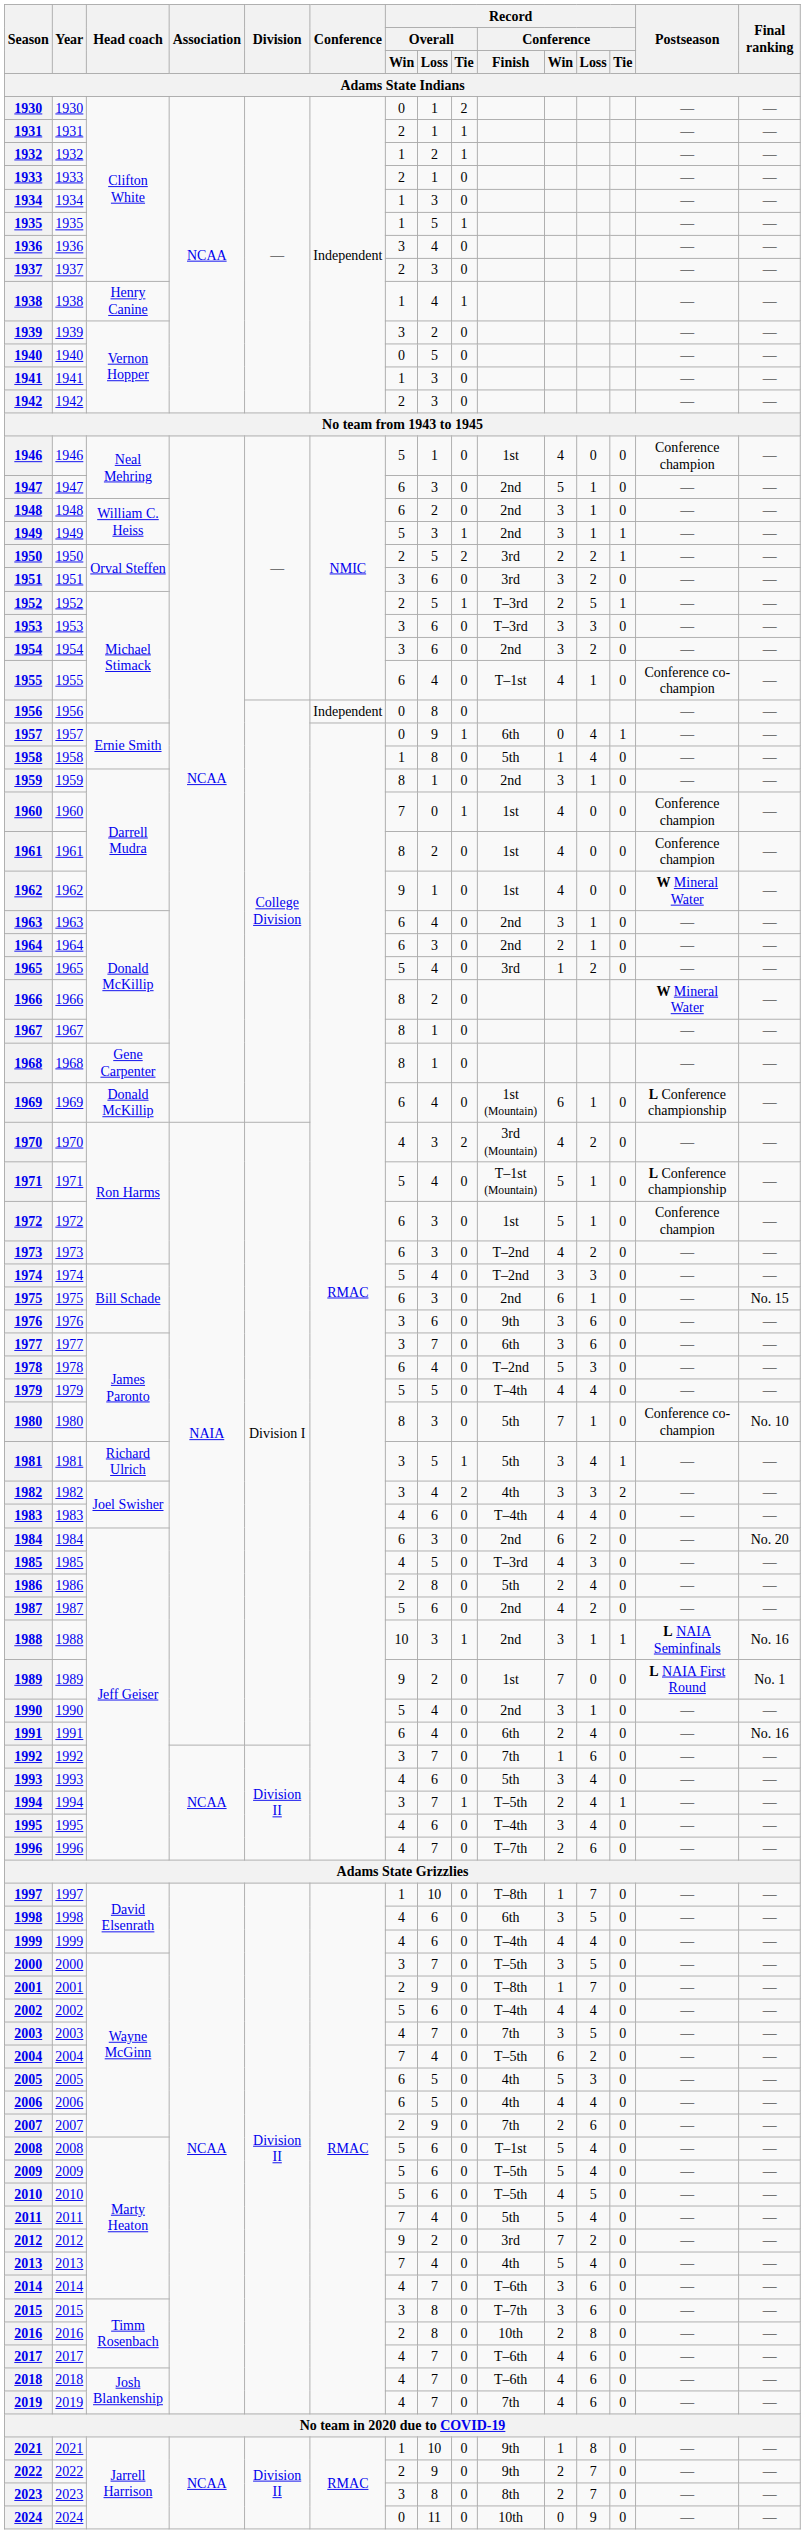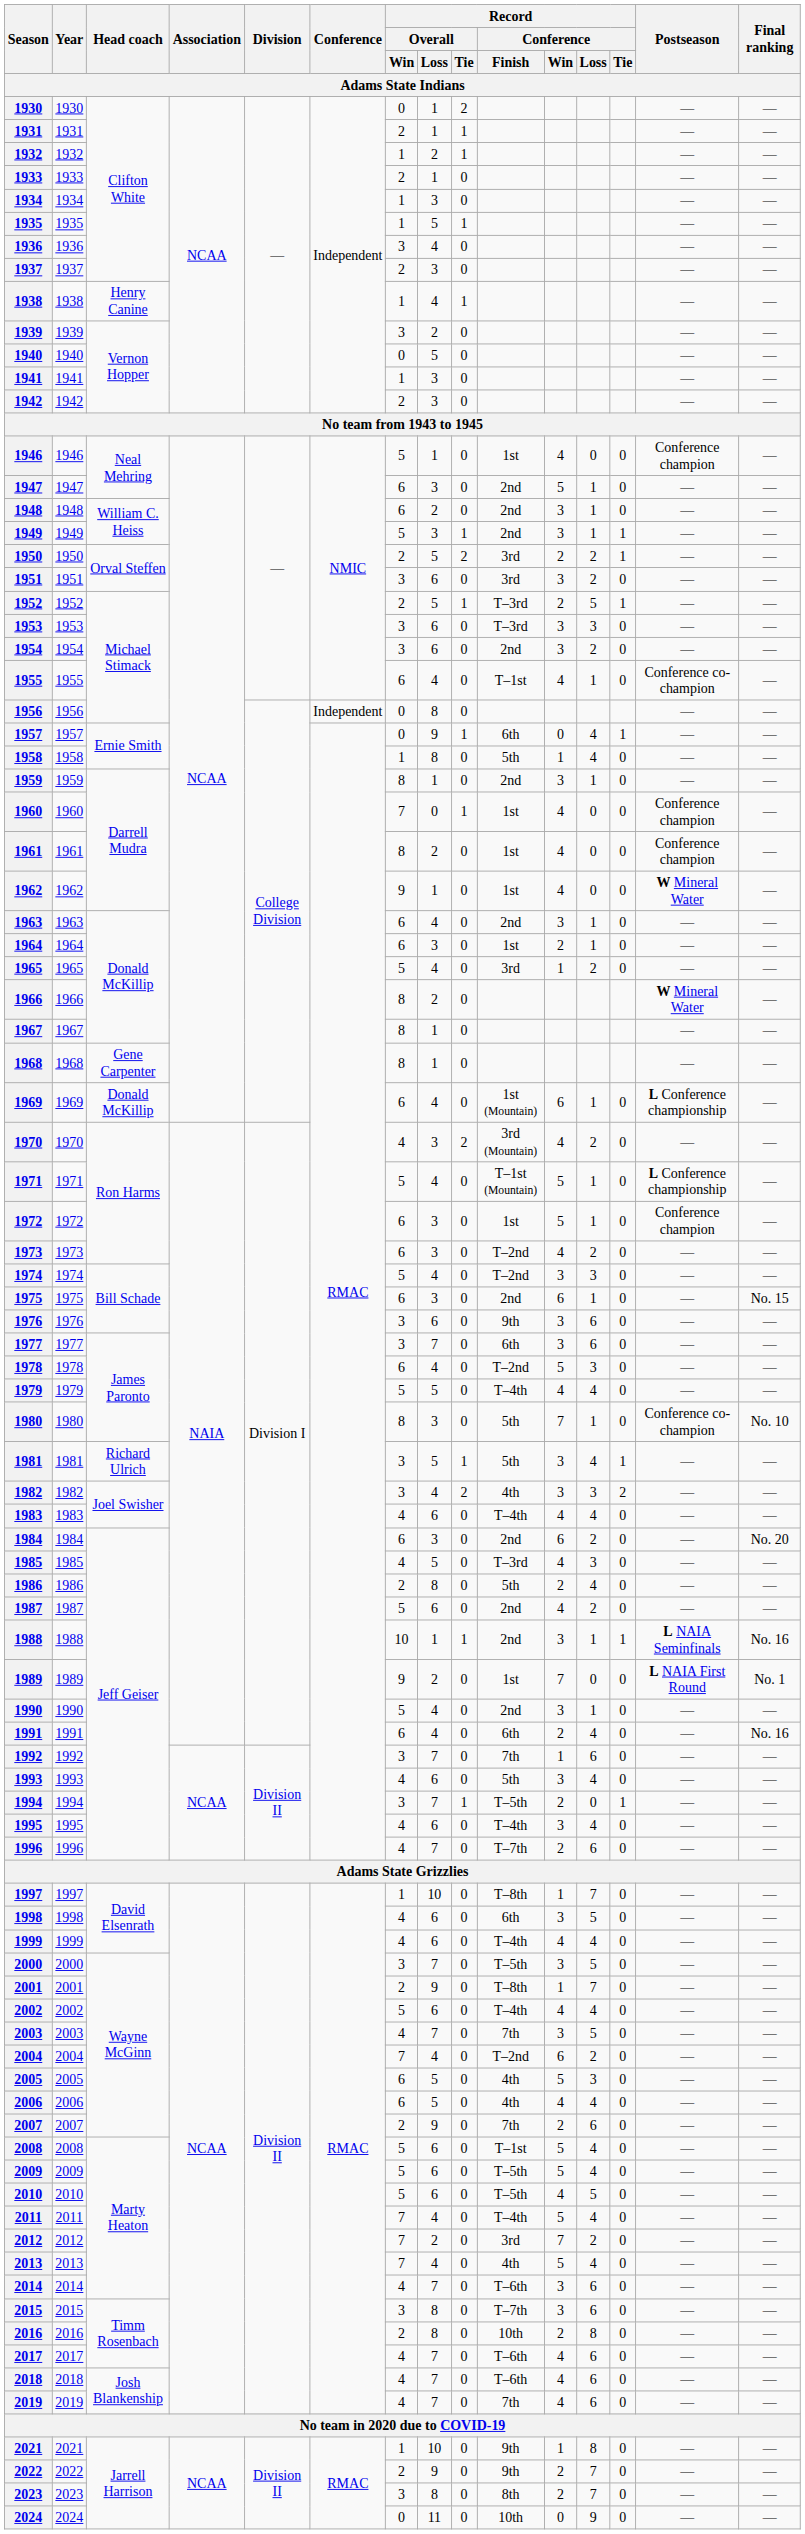row 37 | Record / Conference / Finish: 2nd -> 1st
row 61 | Record / Overall / Loss: 3 -> 1
row 67 | Record / Conference / Loss: 4 -> 0
row 78 | Record / Conference / Finish: T–5th -> T–2nd
row 85 | Record / Conference / Finish: 5th -> T–4th
row 86 | Record / Overall / Win: 9 -> 7
